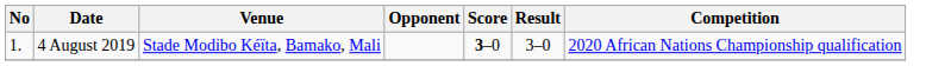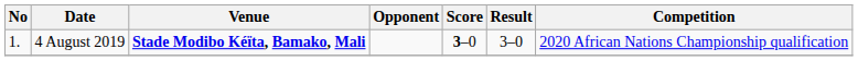4 August 2019 | Venue: normal -> bold
